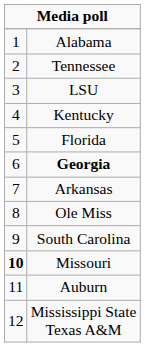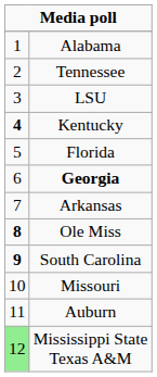Kentucky | column 1: normal -> bold
Ole Miss | column 1: normal -> bold
South Carolina | column 1: normal -> bold
Missouri | column 1: bold -> normal
Mississippi State Texas A&M | column 1: no background -> lightgreen background
